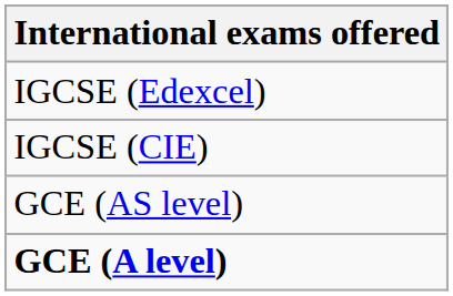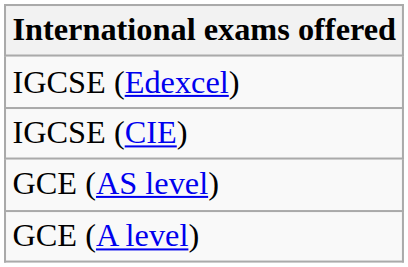row 5 | column 1: bold -> normal
